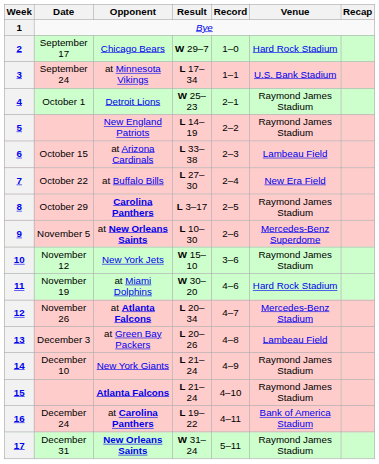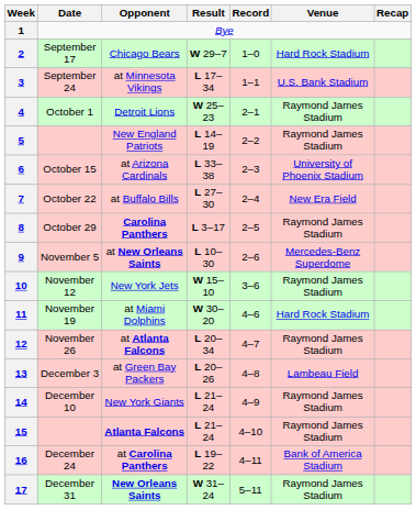6 | Venue: Lambeau Field -> University of Phoenix Stadium
12 | Venue: Mercedes-Benz Stadium -> Raymond James Stadium
